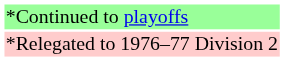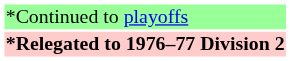row 2 | column 1: normal -> bold
